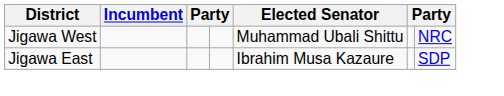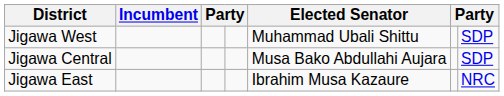Jigawa West | column 7: NRC -> SDP
+ row: Jigawa Central | Musa Bako Abdullahi Aujara | SDP
Jigawa East | column 7: SDP -> NRC
